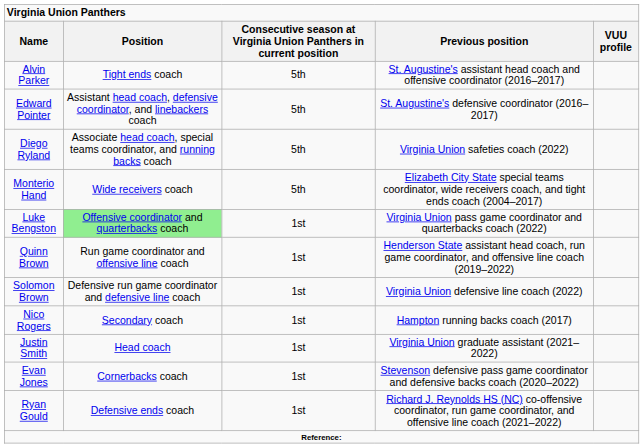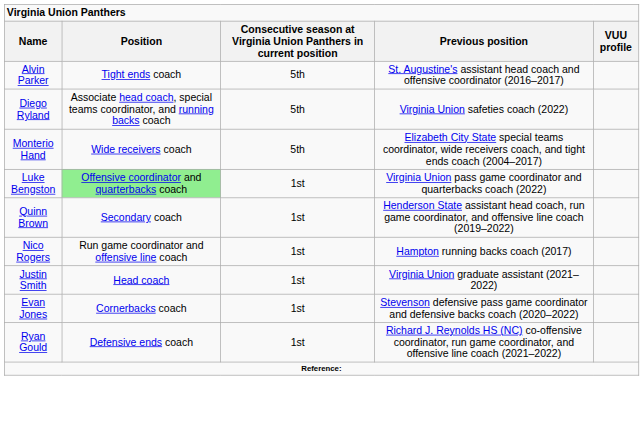- row: Edward Pointer | Assistant head coach, defensive coordinator, and linebackers coach | 5th | St. Augustine's defensive coordinator (2016–2017)
Quinn Brown | Position: Run game coordinator and offensive line coach -> Secondary coach
- row: Solomon Brown | Defensive run game coordinator and defensive line coach | 1st | Virginia Union defensive line coach (2022)
Nico Rogers | Position: Secondary coach -> Run game coordinator and offensive line coach
